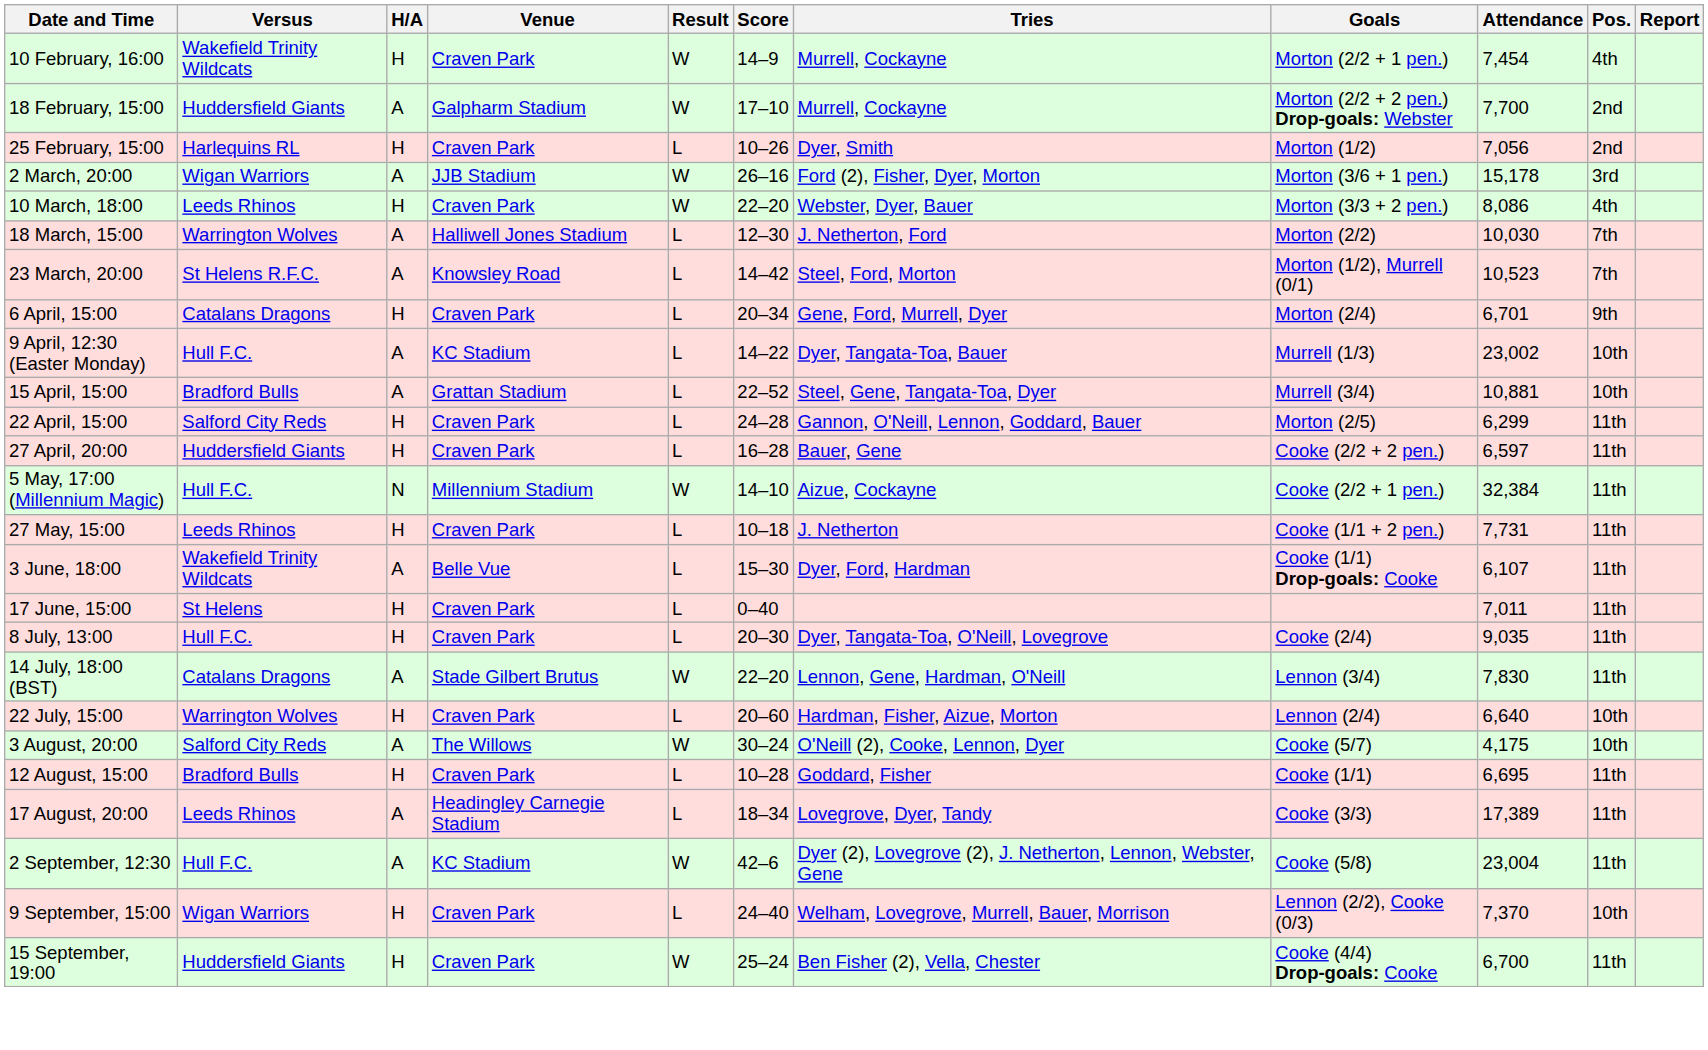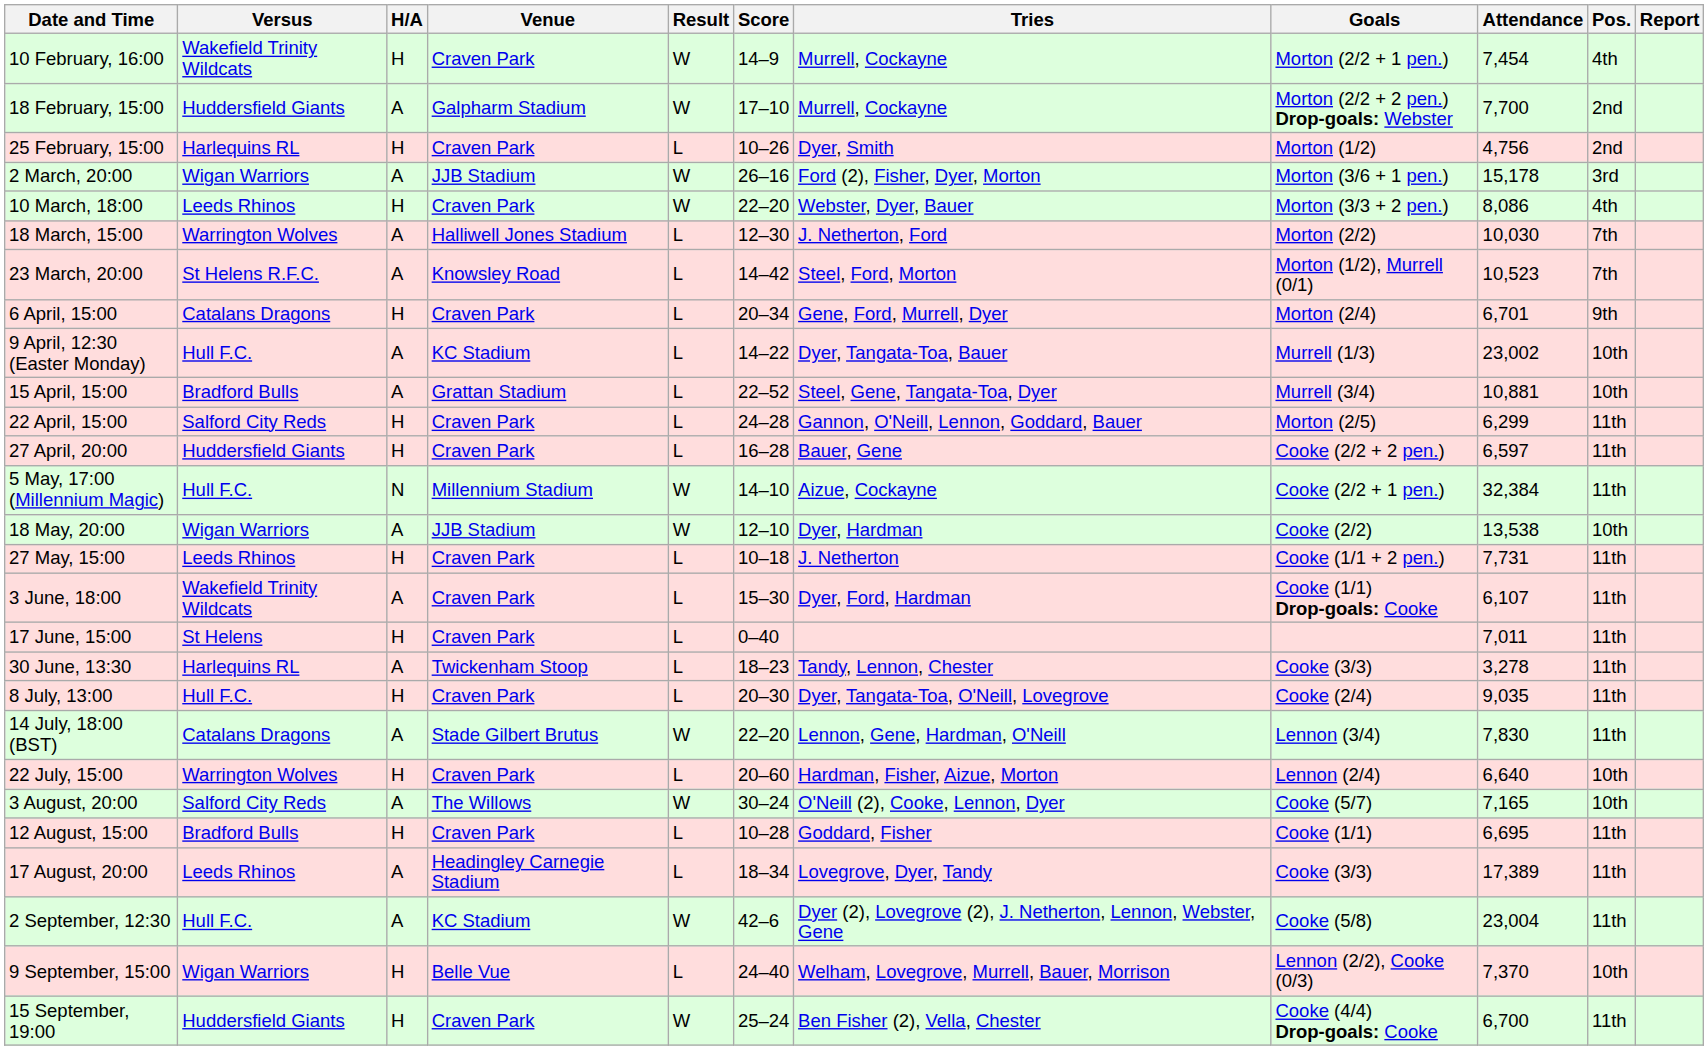25 February, 15:00 | Attendance: 7,056 -> 4,756
+ row: 18 May, 20:00 | Wigan Warriors | A | JJB Stadium | W | 12–10 | Dyer, Hardman | Cooke (2/2) | 13,538 | 10th
3 June, 18:00 | Venue: Belle Vue -> Craven Park
+ row: 30 June, 13:30 | Harlequins RL | A | Twickenham Stoop | L | 18–23 | Tandy, Lennon, Chester | Cooke (3/3) | 3,278 | 11th
3 August, 20:00 | Attendance: 4,175 -> 7,165
9 September, 15:00 | Venue: Craven Park -> Belle Vue
